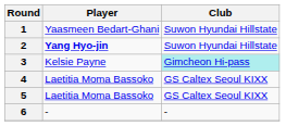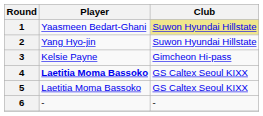1 | Club: no background -> khaki background
2 | Player: bold -> normal
3 | Club: paleturquoise background -> no background
4 | Player: normal -> bold
